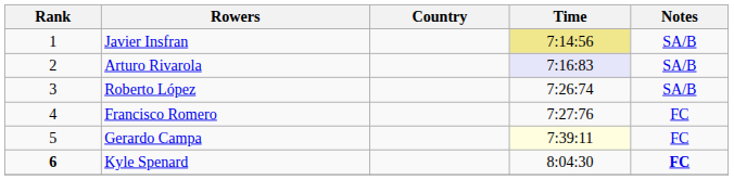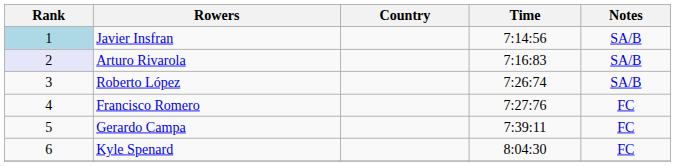Javier Insfran | Rank: no background -> lightblue background
Javier Insfran | Time: khaki background -> no background
Arturo Rivarola | Rank: no background -> lavender background
Arturo Rivarola | Time: lavender background -> no background
Gerardo Campa | Time: lightyellow background -> no background
Kyle Spenard | Rank: bold -> normal
Kyle Spenard | Notes: bold -> normal
